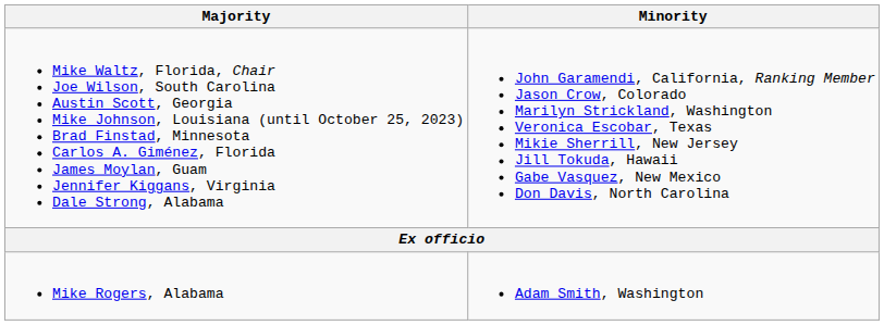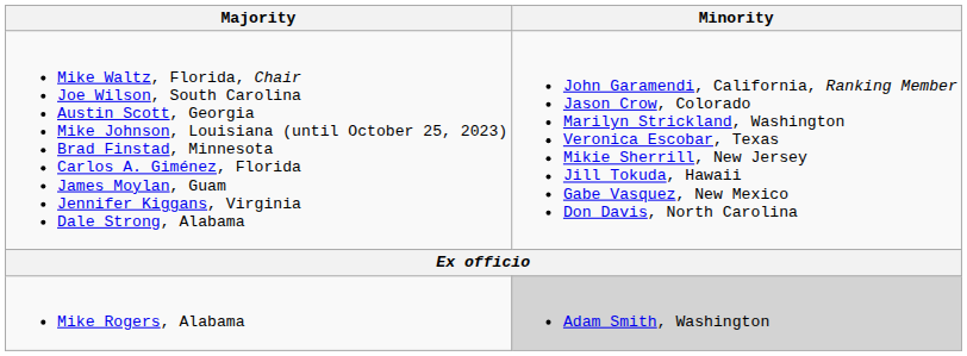Mike Rogers, Alabama | Minority: no background -> lightgrey background
